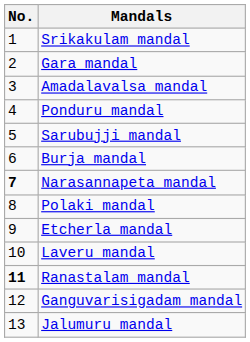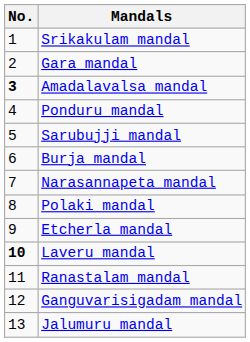Amadalavalsa mandal | No.: normal -> bold
Narasannapeta mandal | No.: bold -> normal
Laveru mandal | No.: normal -> bold
Ranastalam mandal | No.: bold -> normal
